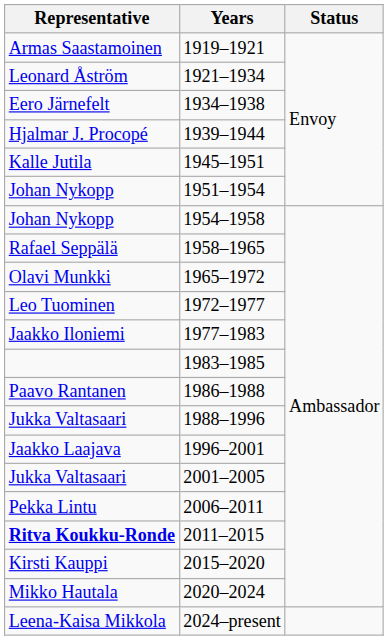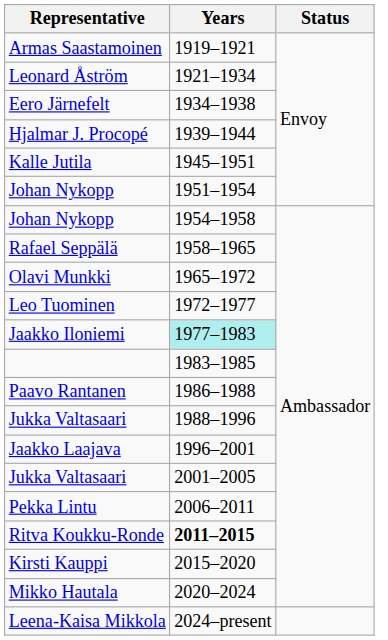Jaakko Iloniemi | Years: no background -> paleturquoise background
Ritva Koukku-Ronde | Representative: bold -> normal
Ritva Koukku-Ronde | Years: normal -> bold
